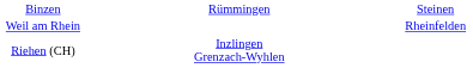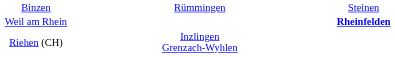Weil am Rhein | column 3: normal -> bold
